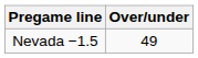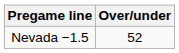Nevada −1.5 | Over/under: 49 -> 52
